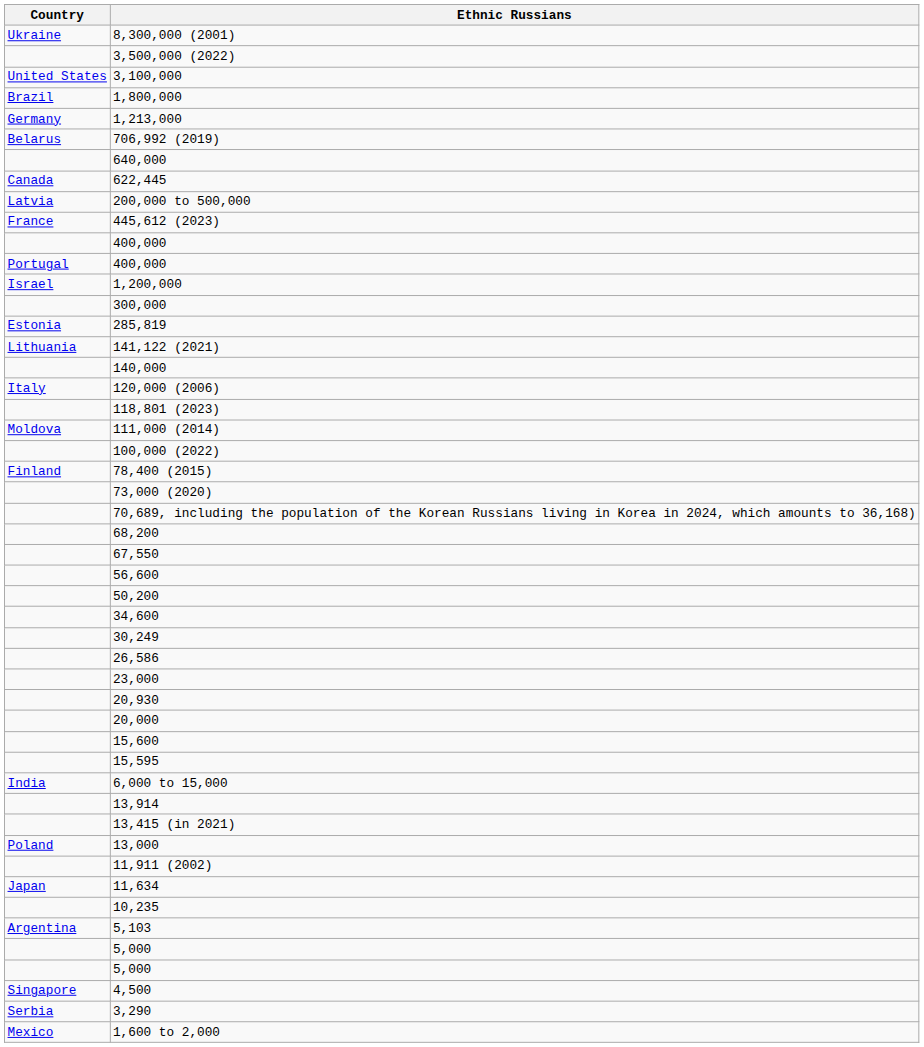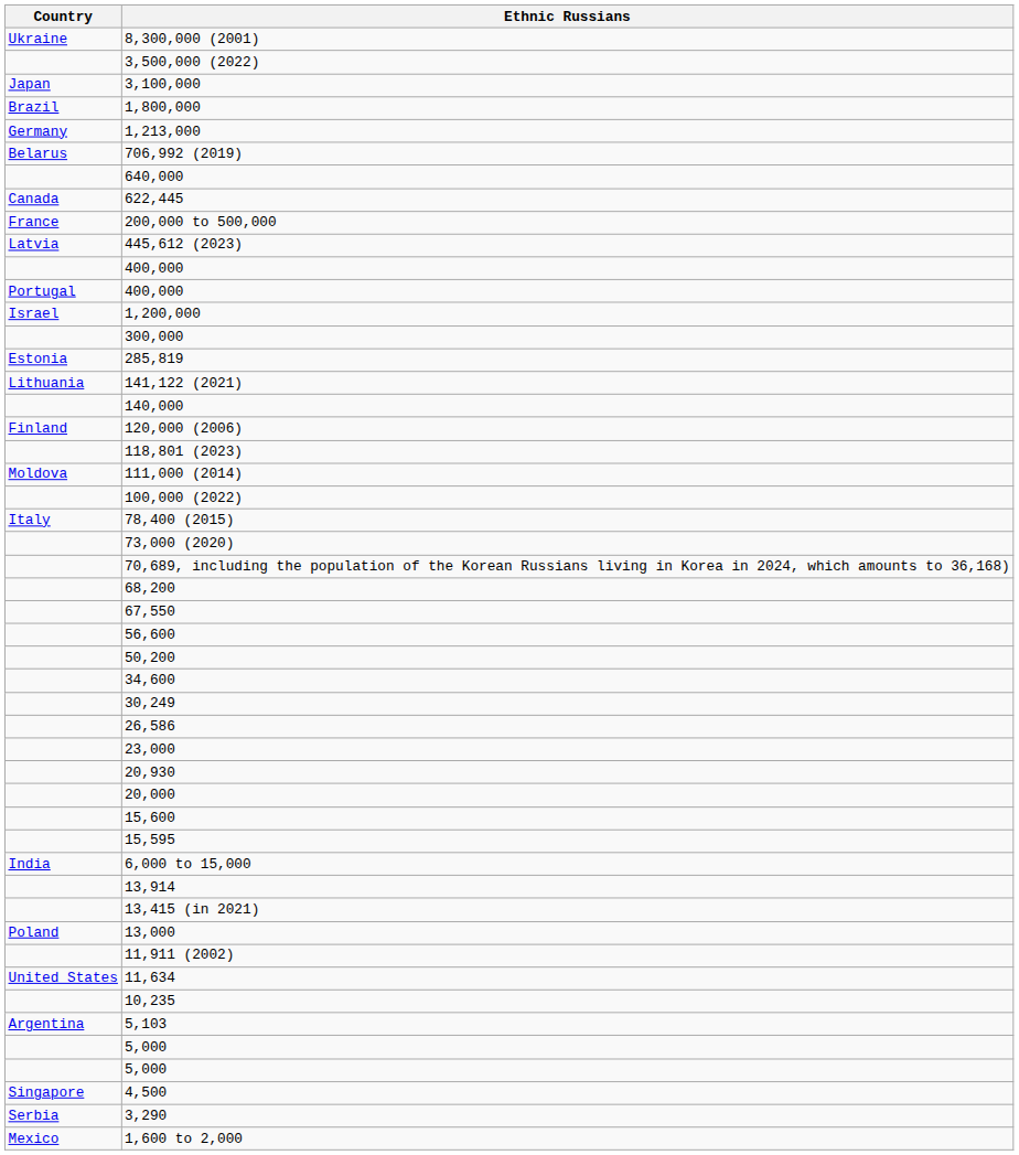row 4 | Country: United States -> Japan
row 10 | Country: Latvia -> France
row 11 | Country: France -> Latvia
row 19 | Country: Italy -> Finland
row 23 | Country: Finland -> Italy
row 43 | Country: Japan -> United States
